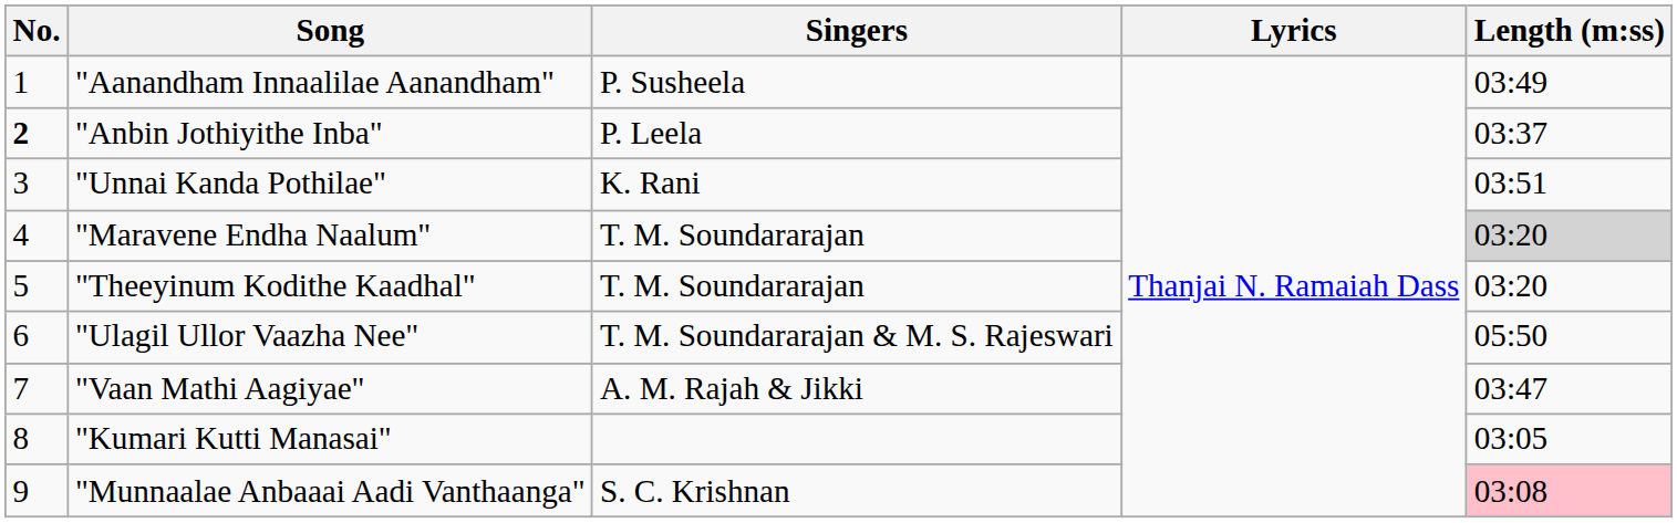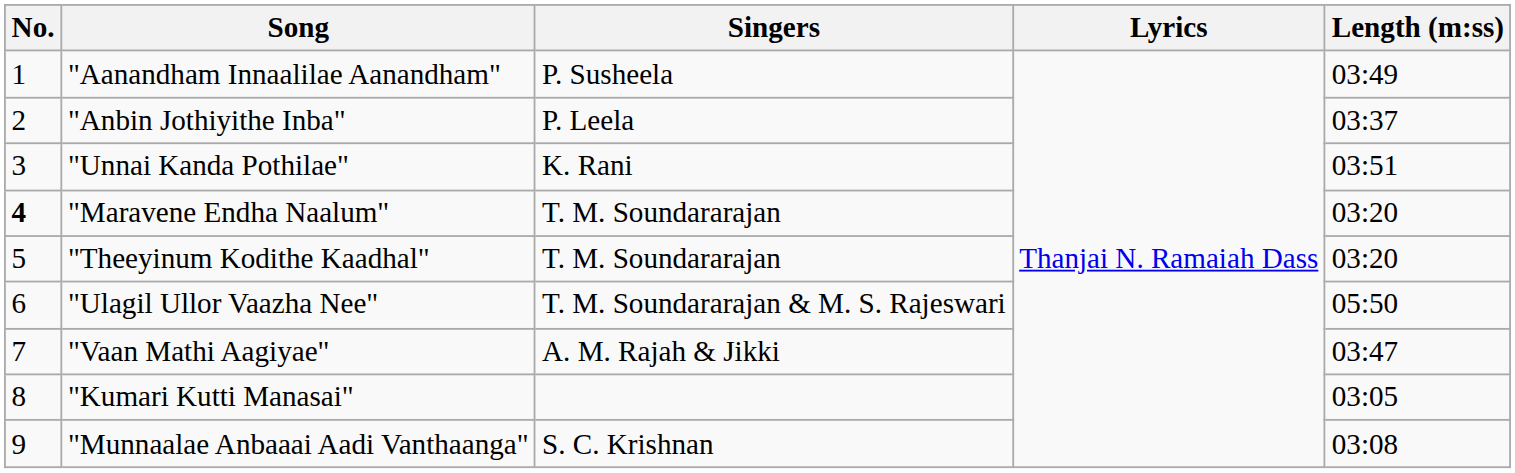"Anbin Jothiyithe Inba" | No.: bold -> normal
"Maravene Endha Naalum" | No.: normal -> bold
"Maravene Endha Naalum" | Length (m:ss): lightgrey background -> no background
"Munnaalae Anbaaai Aadi Vanthaanga" | Length (m:ss): pink background -> no background
